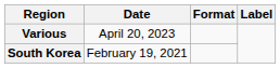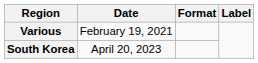Various | Date: April 20, 2023 -> February 19, 2021
South Korea | Date: February 19, 2021 -> April 20, 2023
